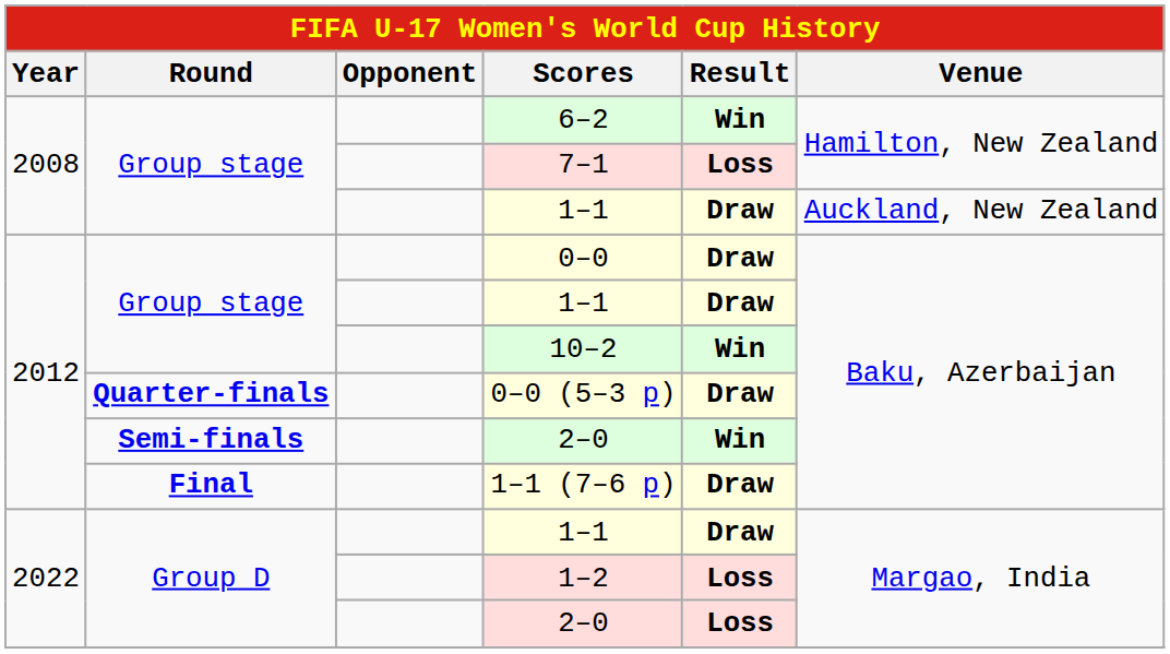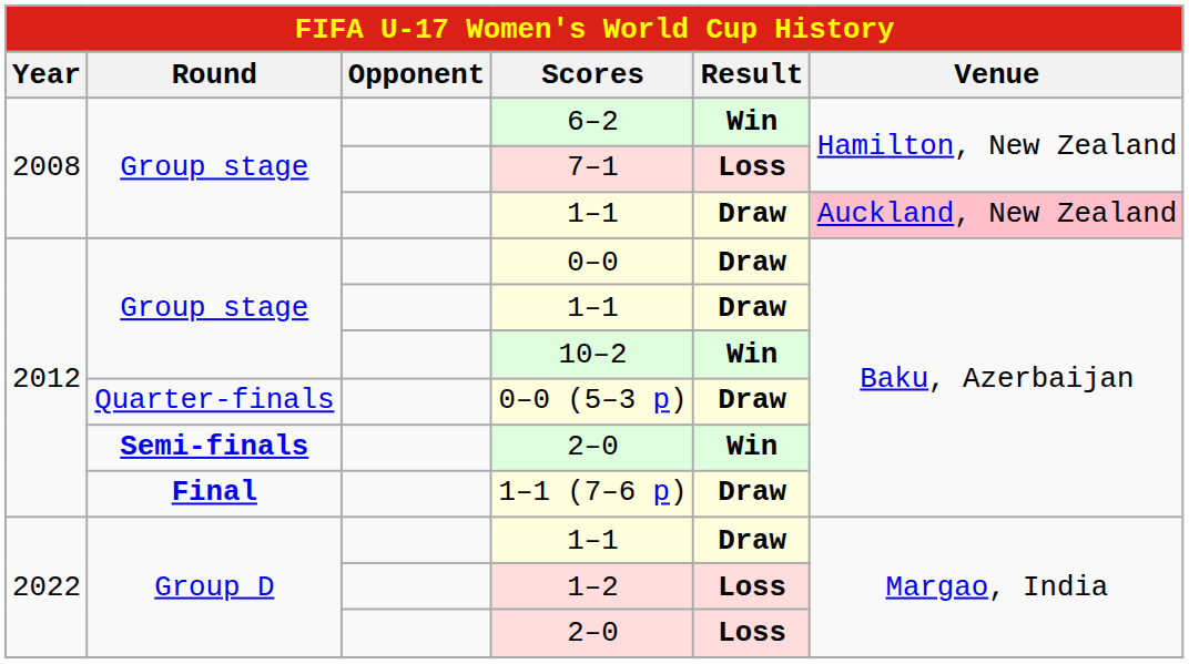2008 / 1–1 | Venue: no background -> pink background
0–0 (5–3 p) | Round: bold -> normal
